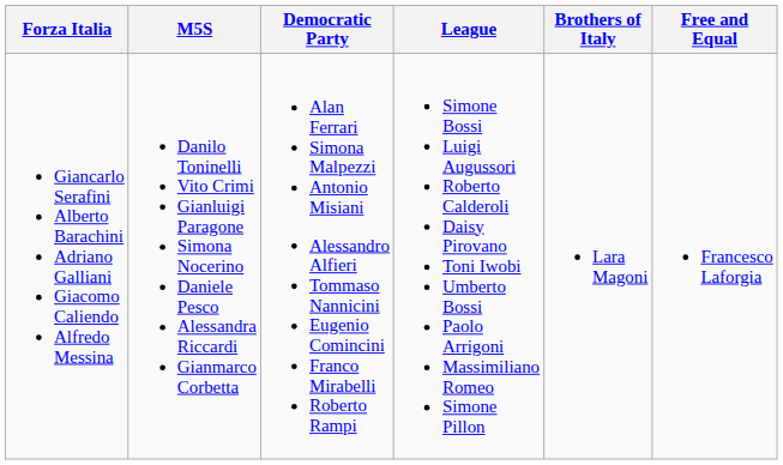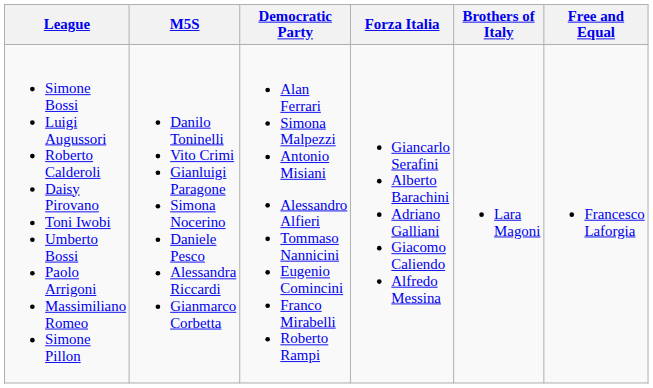columns swapped: League <-> Forza Italia
